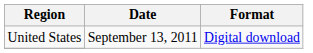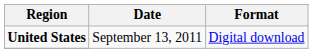United States | Region: normal -> bold
